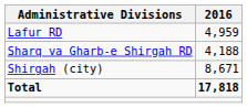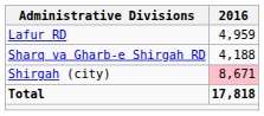Shirgah (city) | 2016: no background -> pink background
